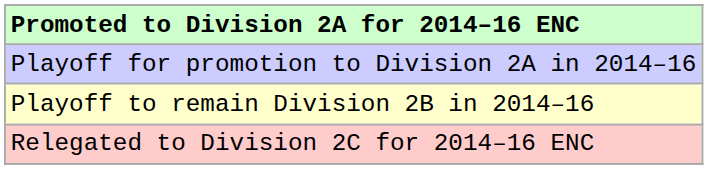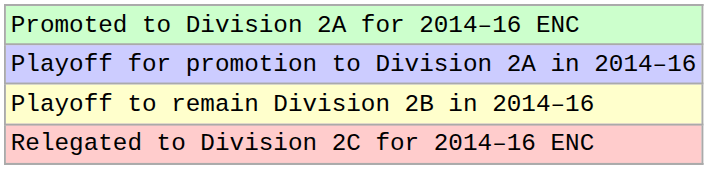row 1 | column 1: bold -> normal
